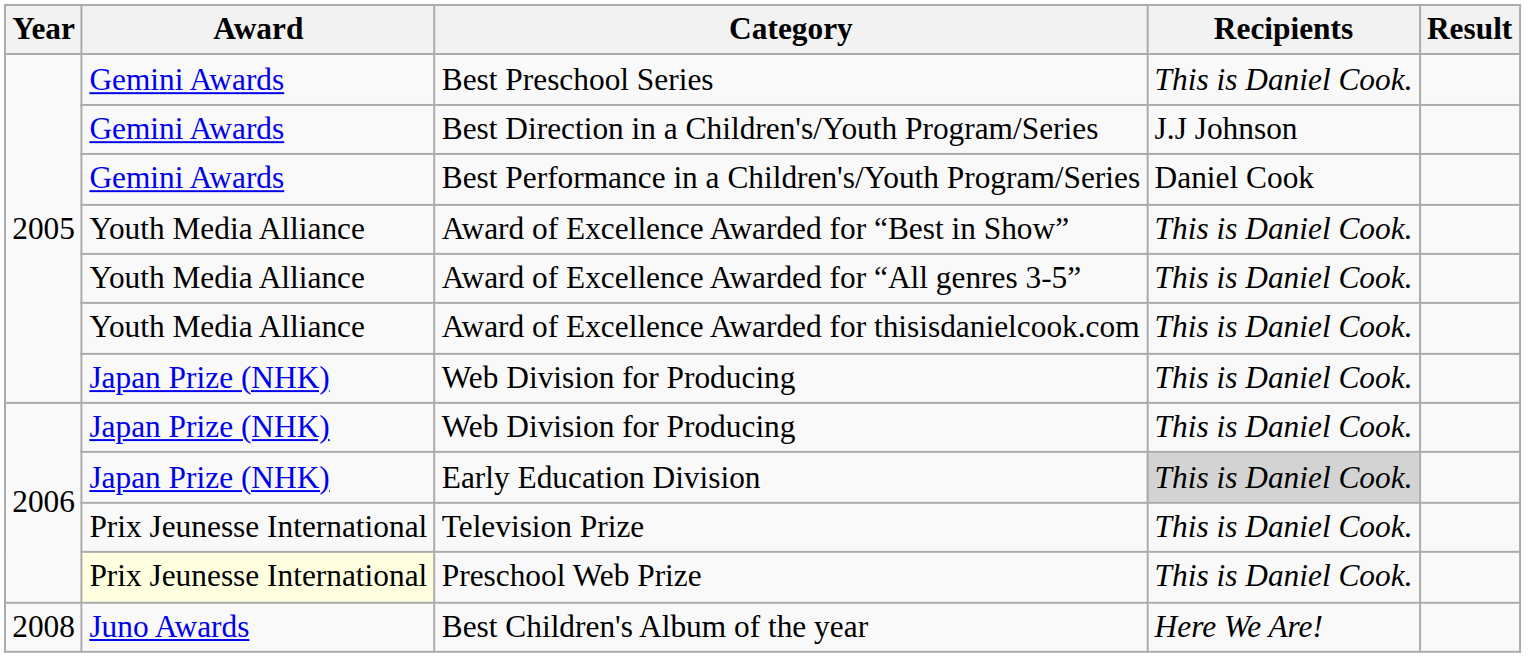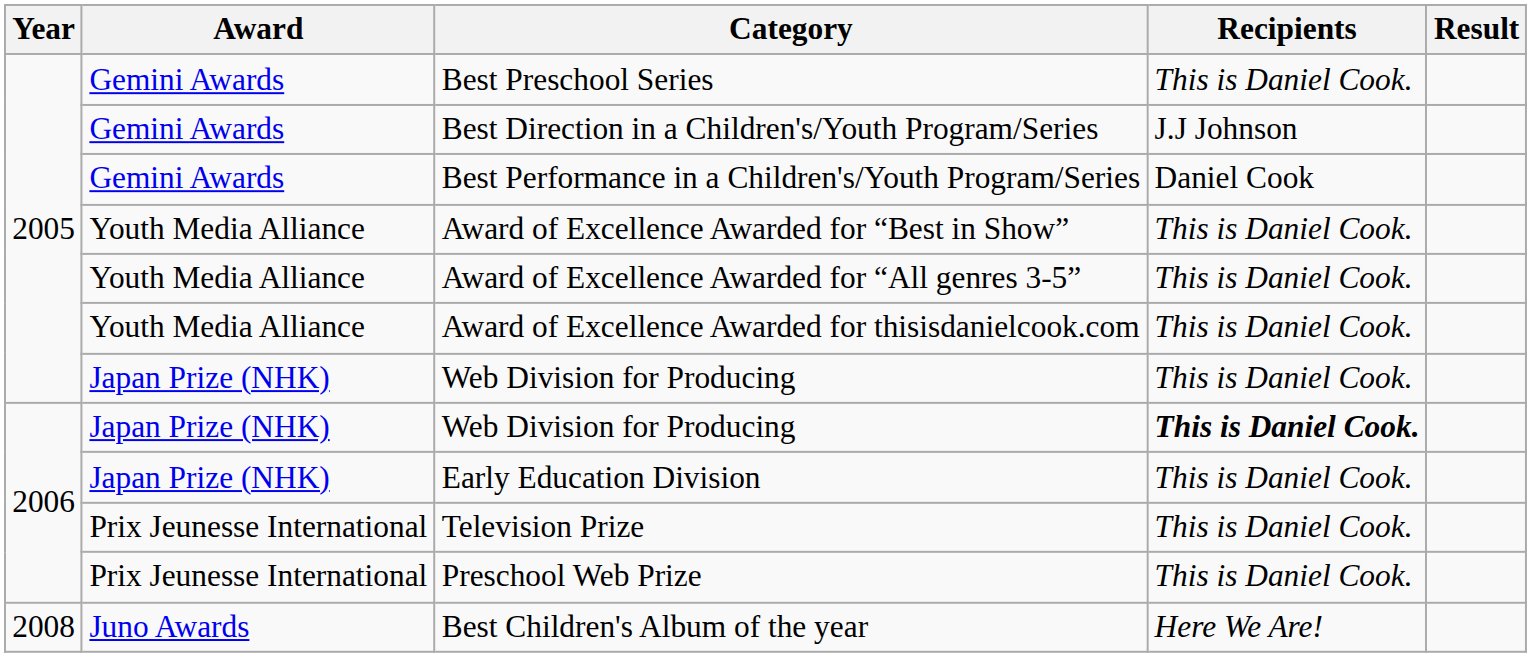2006 / Web Division for Producing | Recipients: normal -> bold
Early Education Division | Recipients: lightgrey background -> no background
Preschool Web Prize | Award: lightyellow background -> no background
